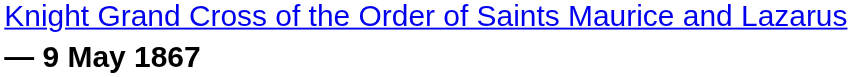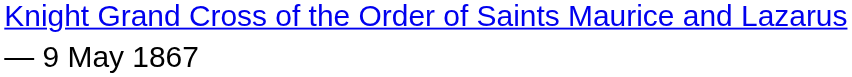— 9 May 1867 | column 1: bold -> normal
